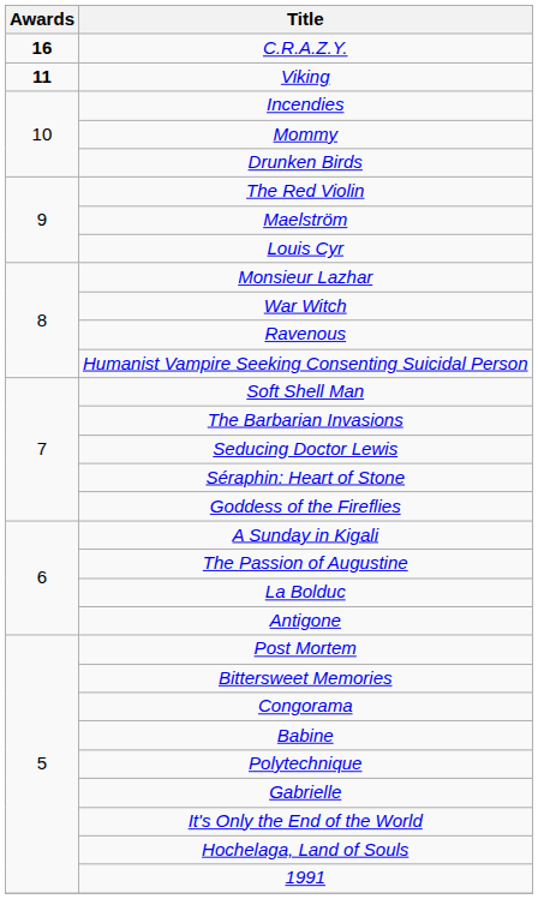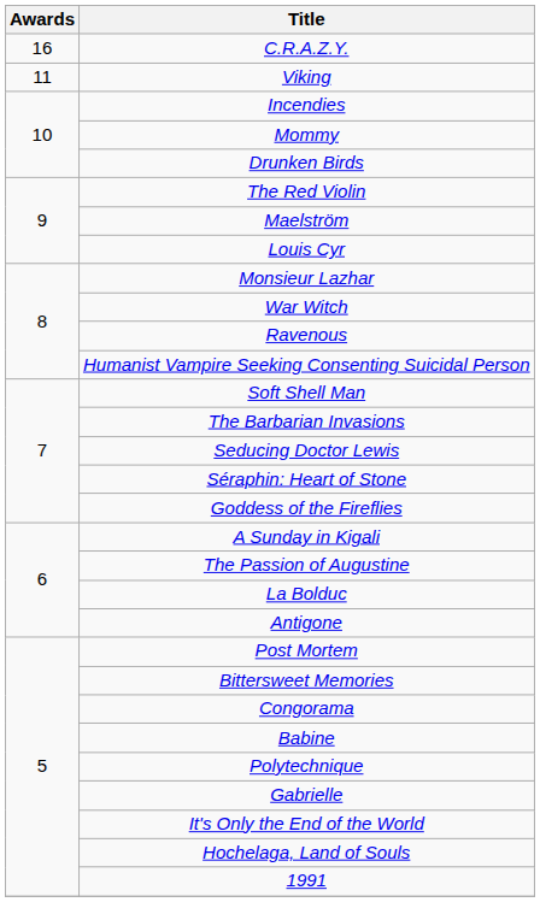C.R.A.Z.Y. | Awards: bold -> normal
Viking | Awards: bold -> normal
